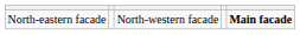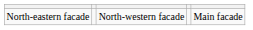North-eastern facade | column 5: bold -> normal
